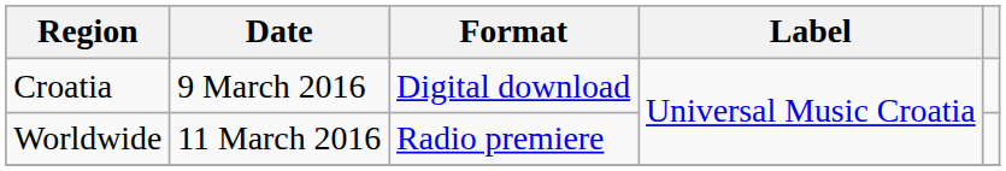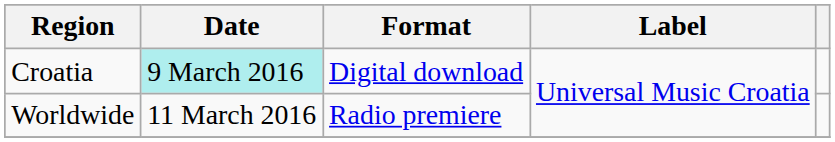Croatia | Date: no background -> paleturquoise background
